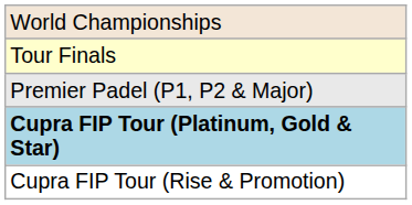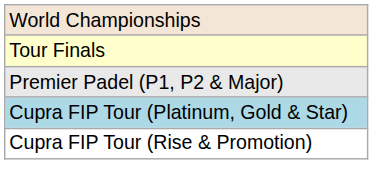row 4 | column 1: bold -> normal
